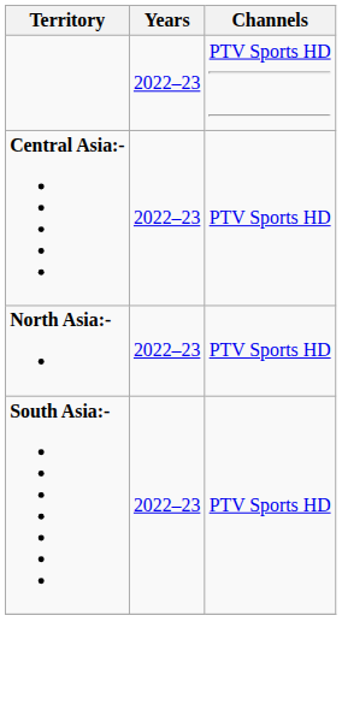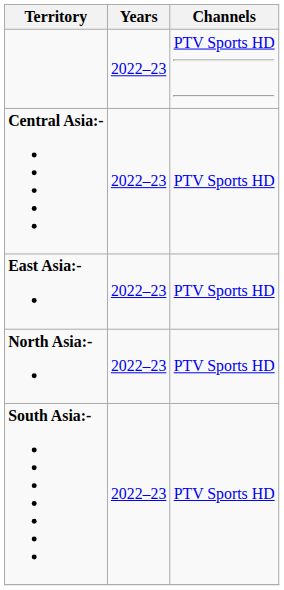+ row: East Asia:- | 2022–23 | PTV Sports HD
